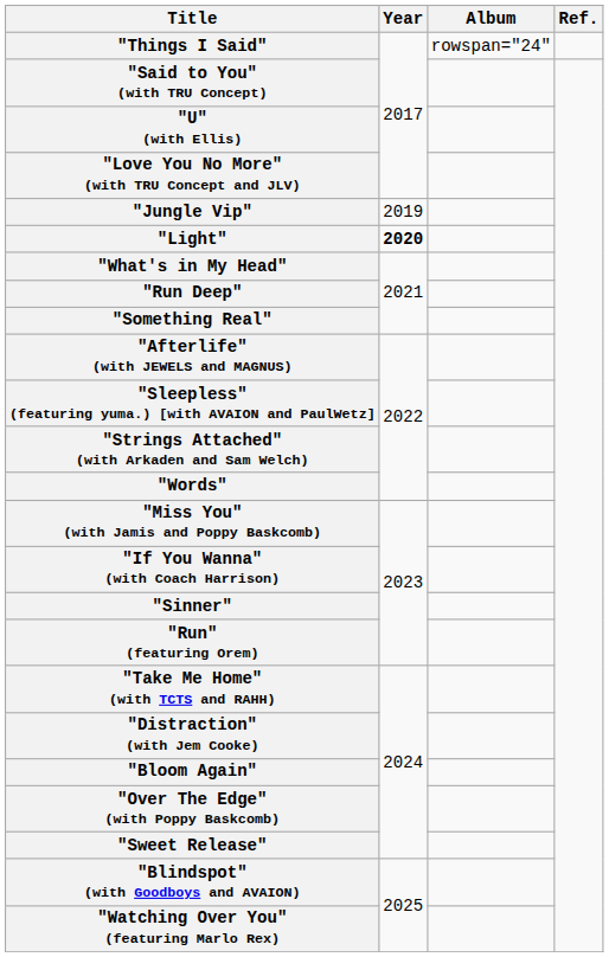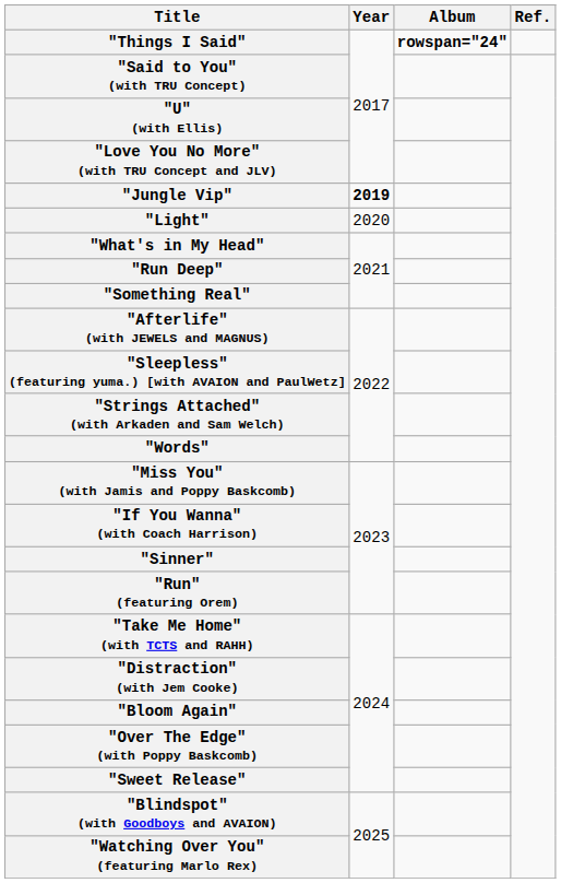"Things I Said" | Album: normal -> bold
"Jungle Vip" | Year: normal -> bold
"Light" | Year: bold -> normal
